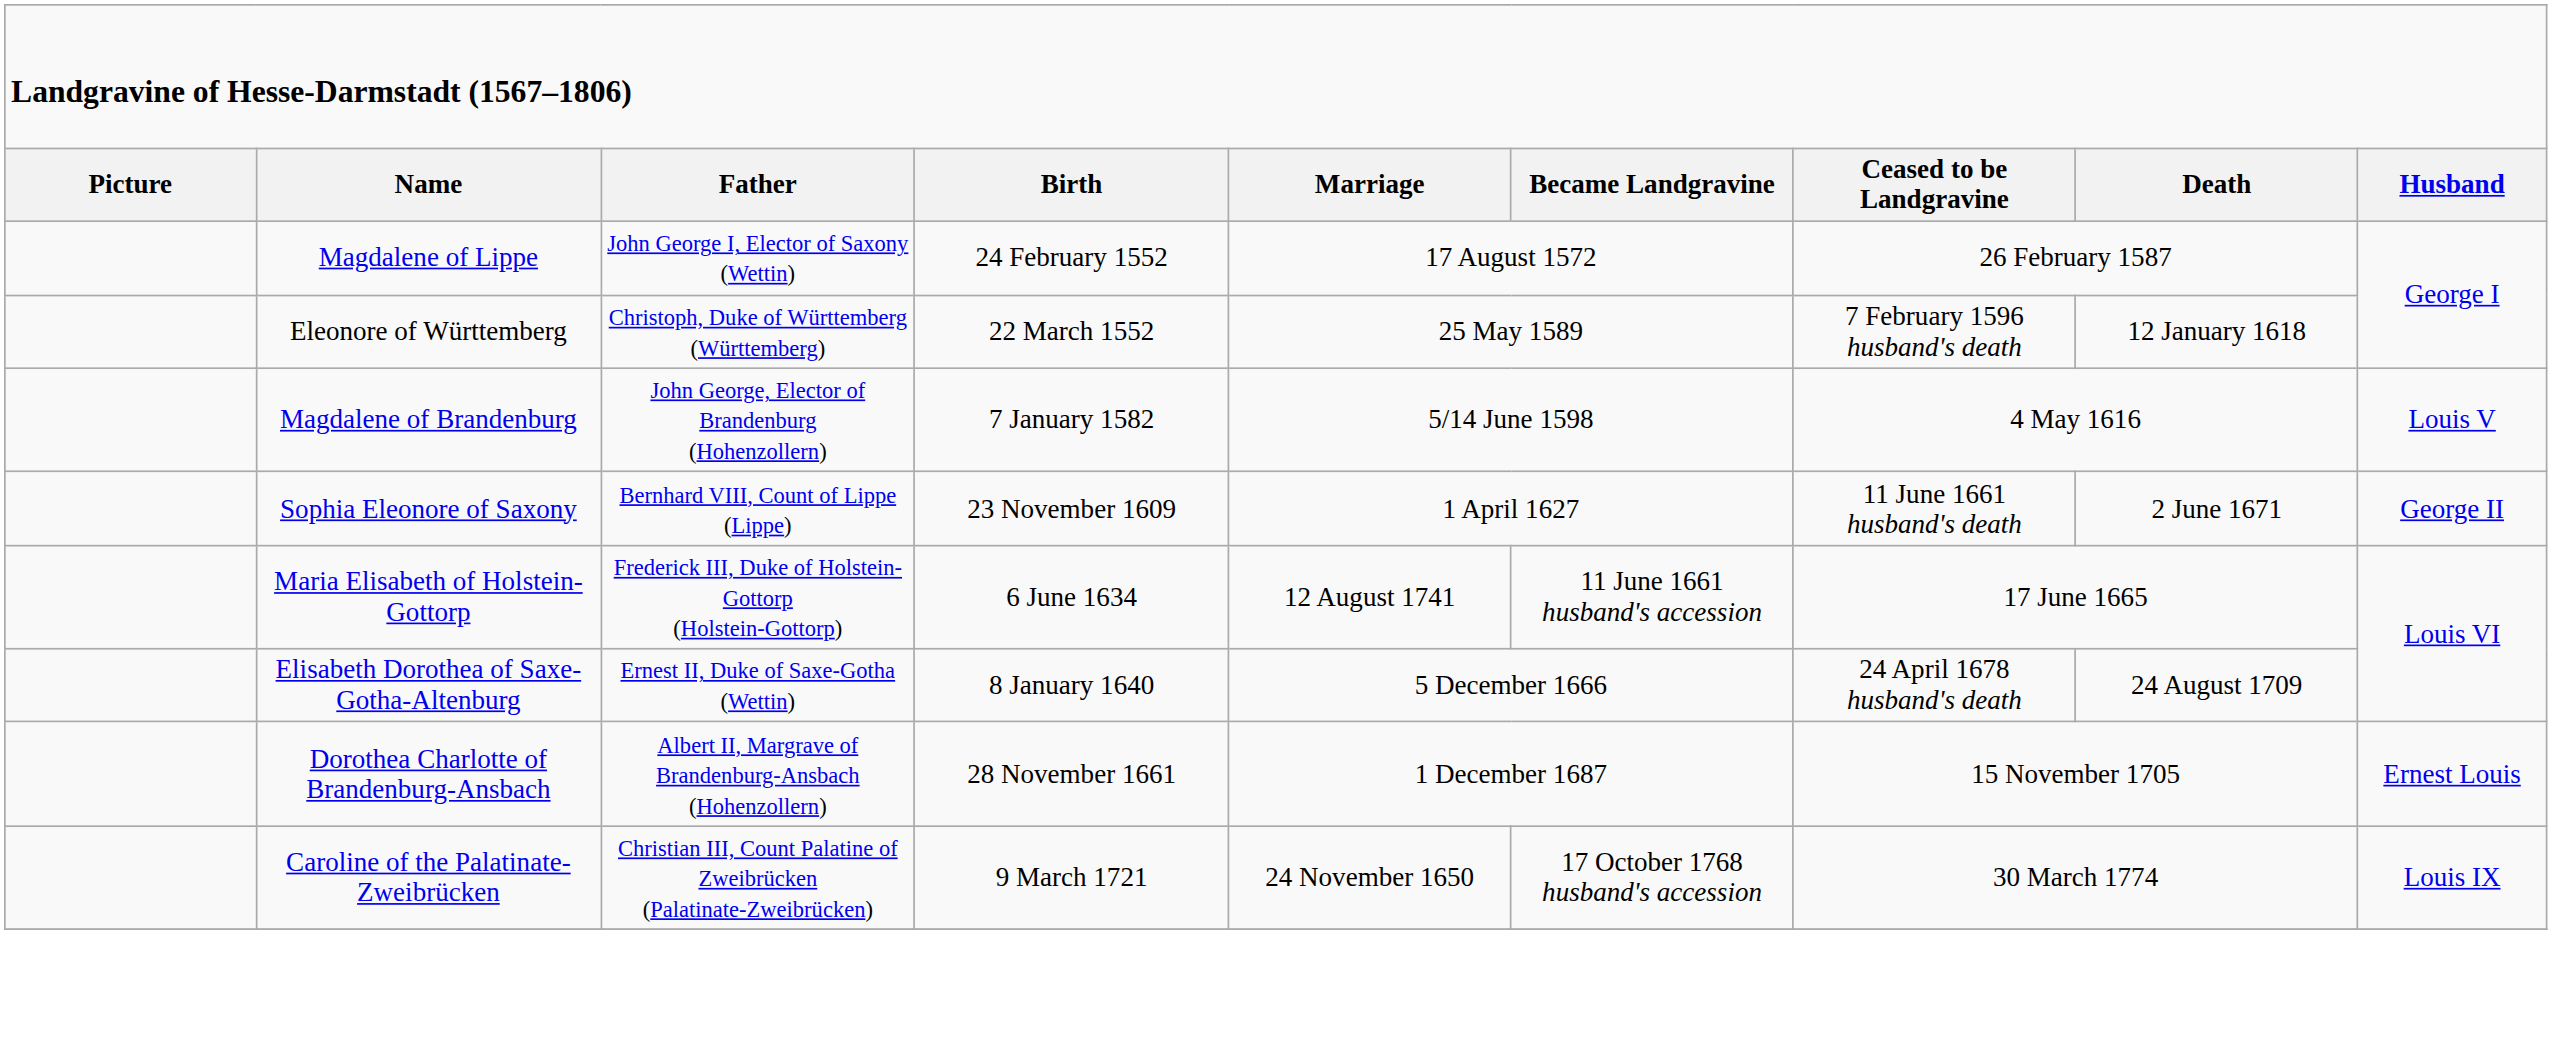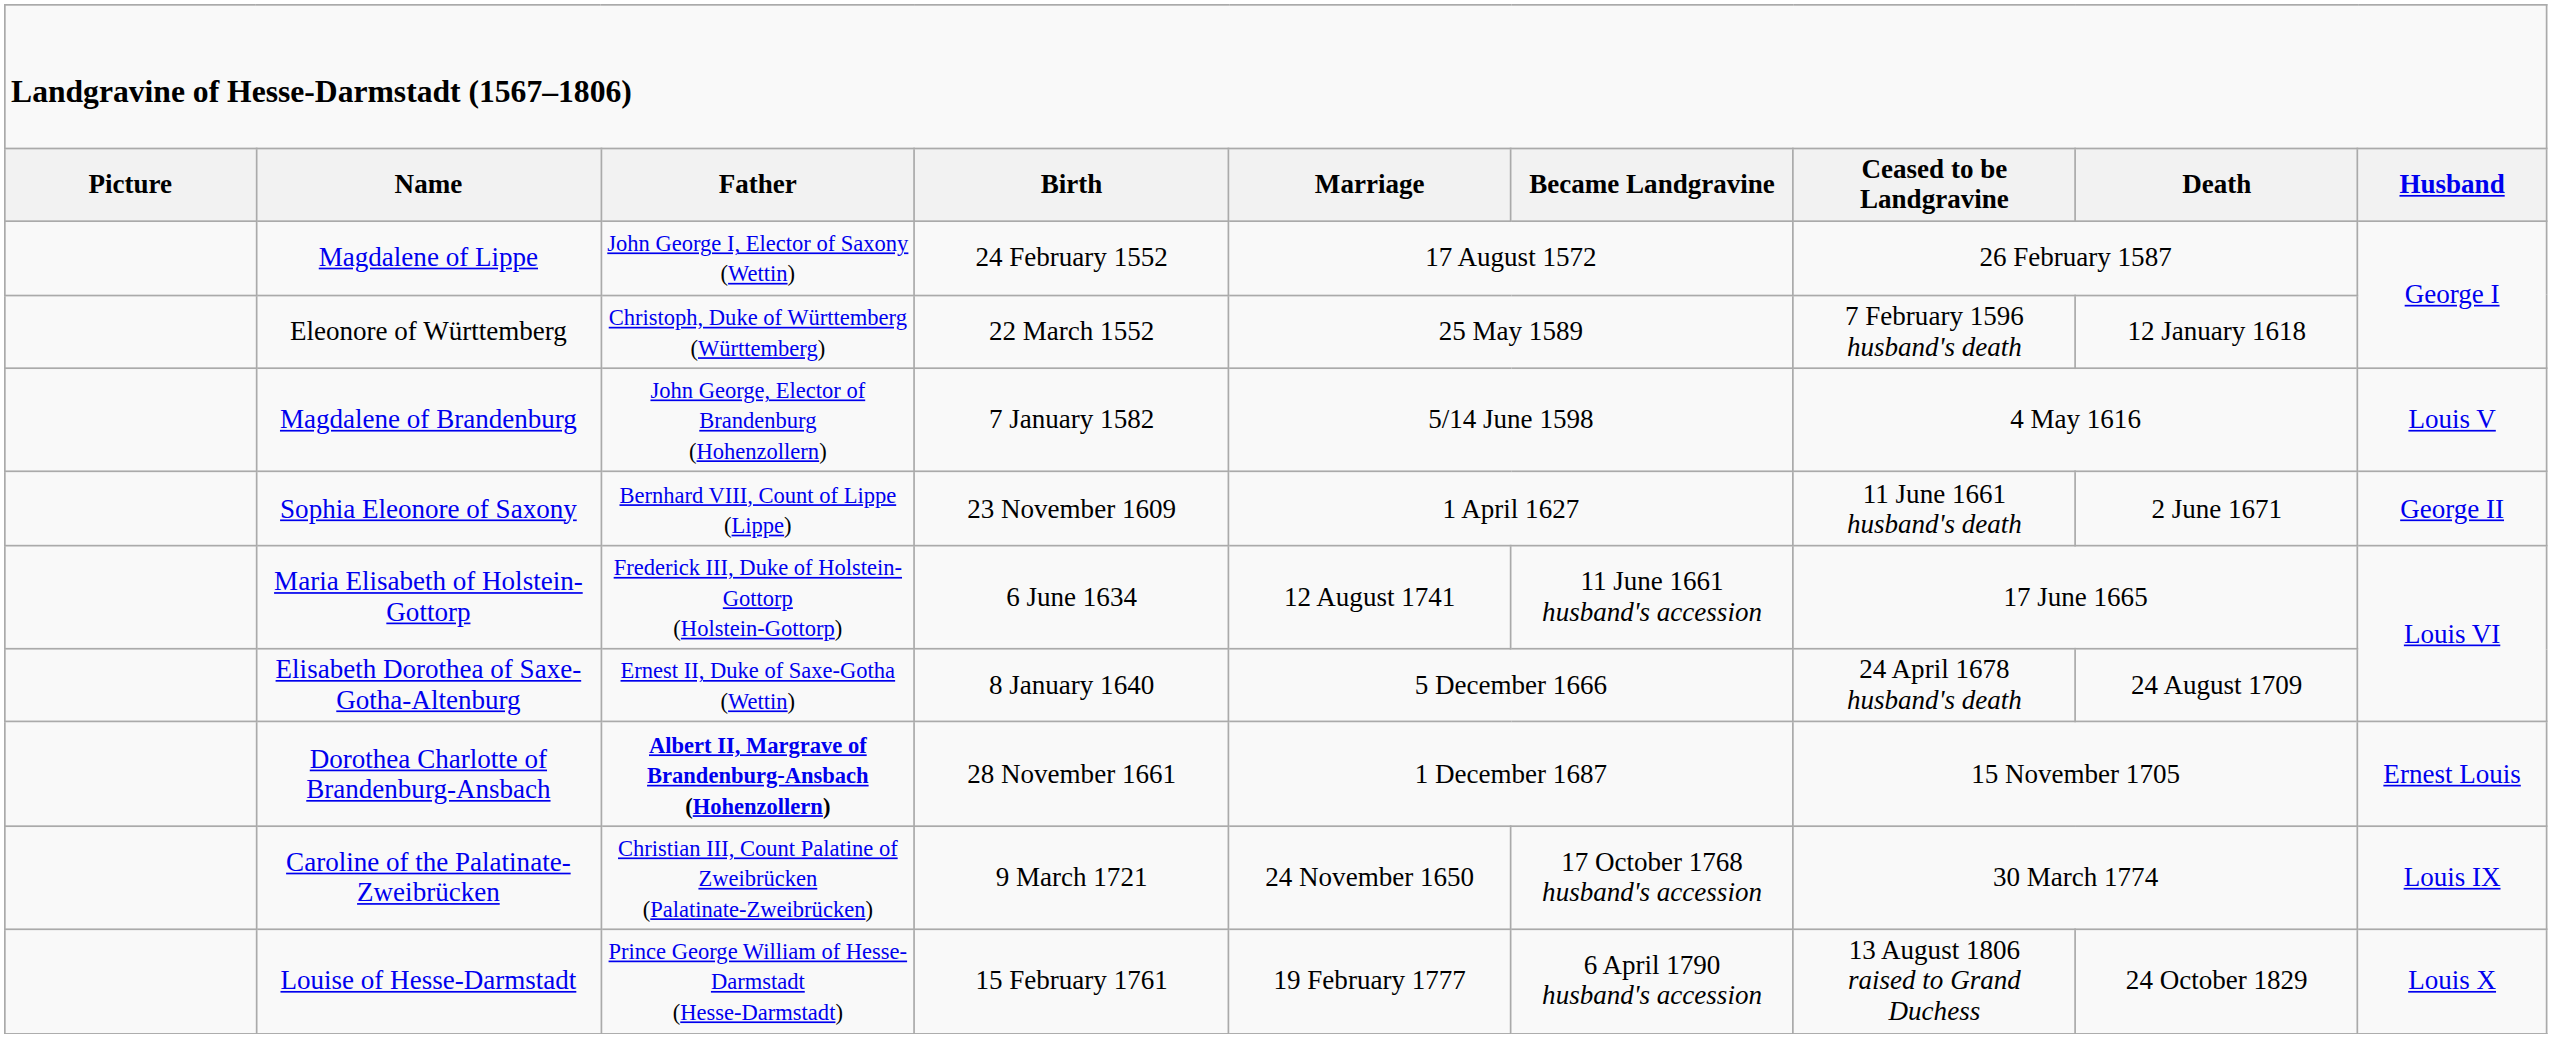Dorothea Charlotte of Brandenburg-Ansbach | column 3: normal -> bold
+ row: Louise of Hesse-Darmstadt | Prince George William of Hesse-Darmstadt (Hesse-Darmstadt) | 15 February 1761 | 19 February 1777 | 6 April 1790 husband's accession | 13 August 1806 raised to Grand Duchess | 24 October 1829 | Louis X
